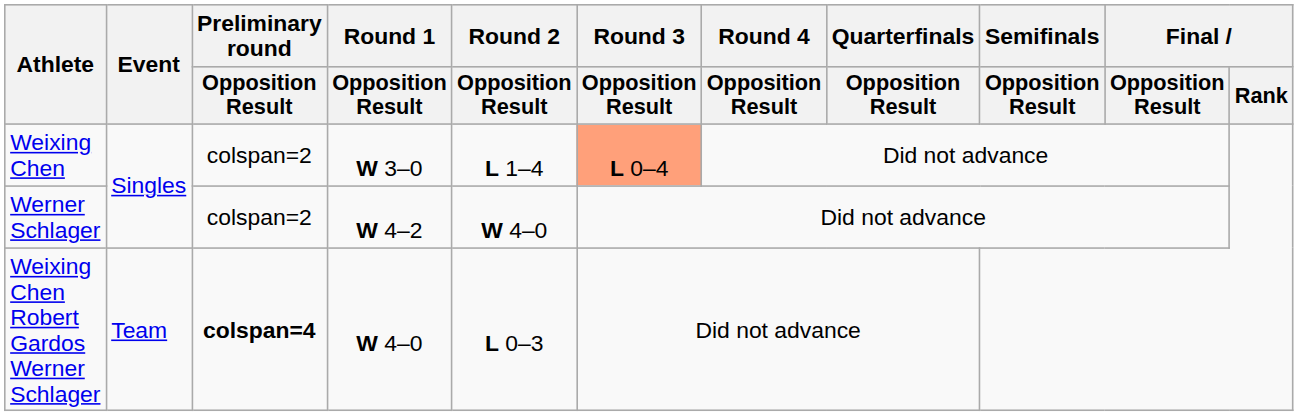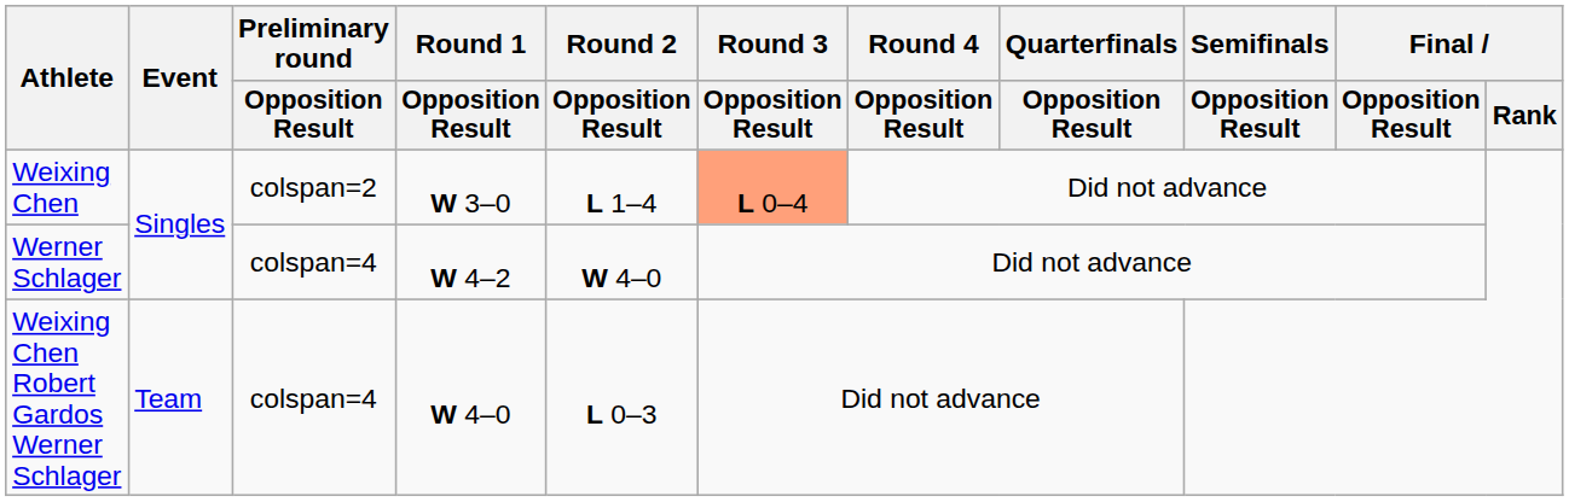Werner Schlager | Preliminary round / Opposition Result: colspan=2 -> colspan=4
Weixing Chen Robert Gardos Werner Schlager | Preliminary round / Opposition Result: bold -> normal
